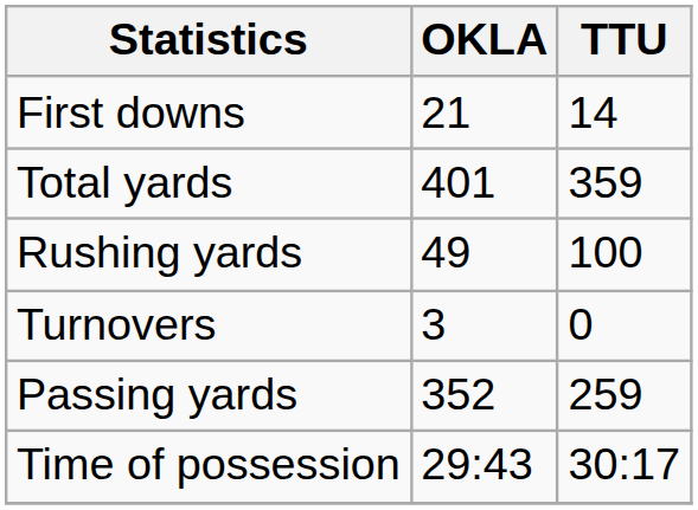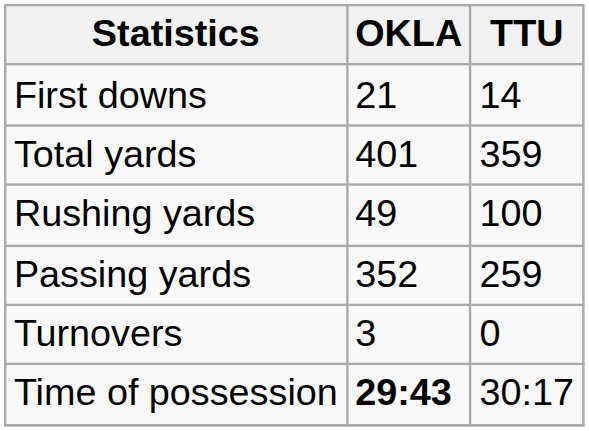rows swapped: Passing yards <-> Turnovers
Time of possession | OKLA: normal -> bold
